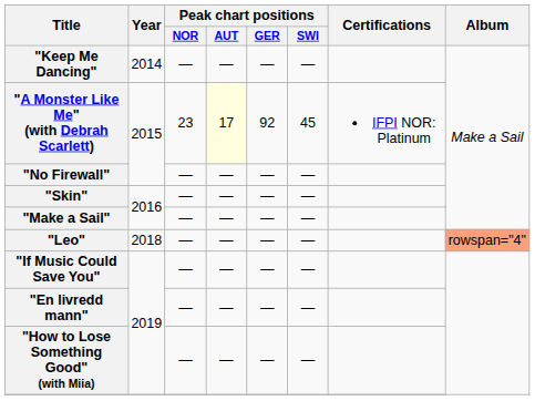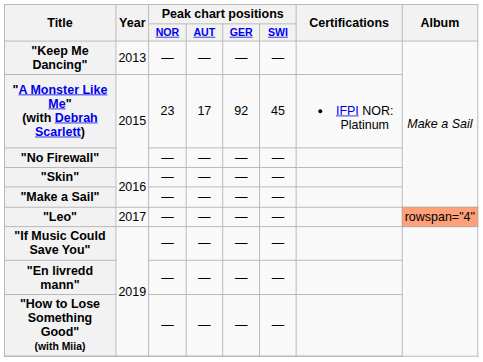"Keep Me Dancing" | Year: 2014 -> 2013
"A Monster Like Me" (with Debrah Scarlett) | Peak chart positions / AUT: lightyellow background -> no background
"Leo" | Year: 2018 -> 2017
